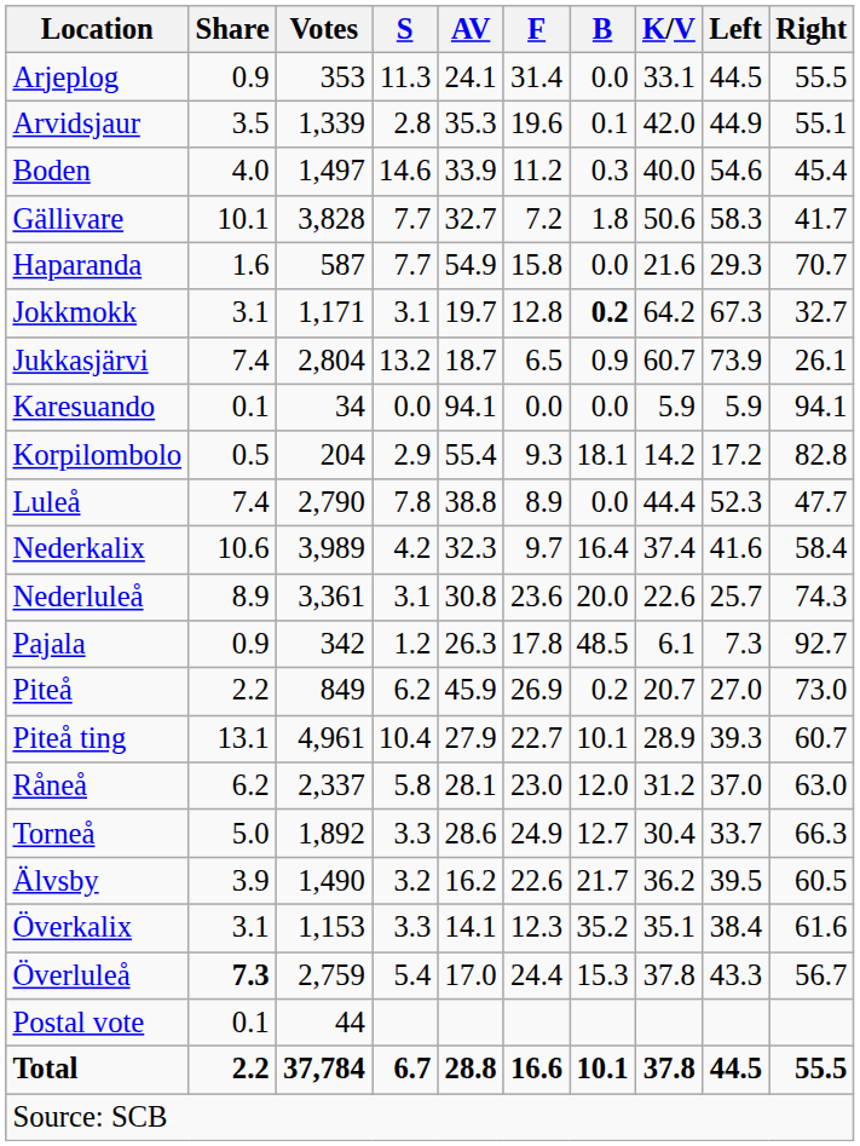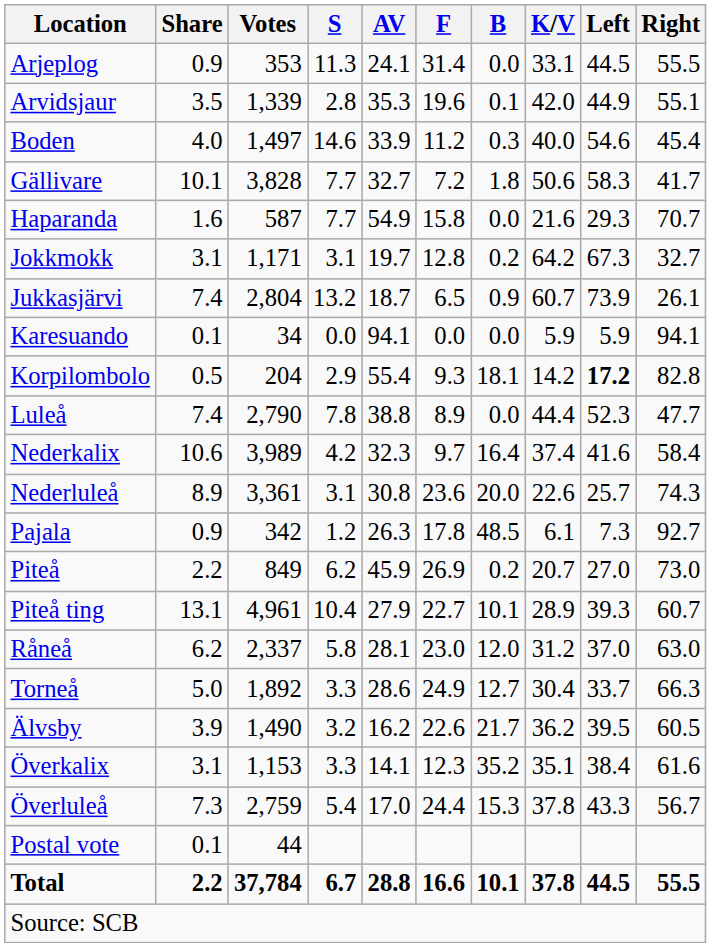Jokkmokk | B: bold -> normal
Korpilombolo | Left: normal -> bold
Överluleå | Share: bold -> normal
